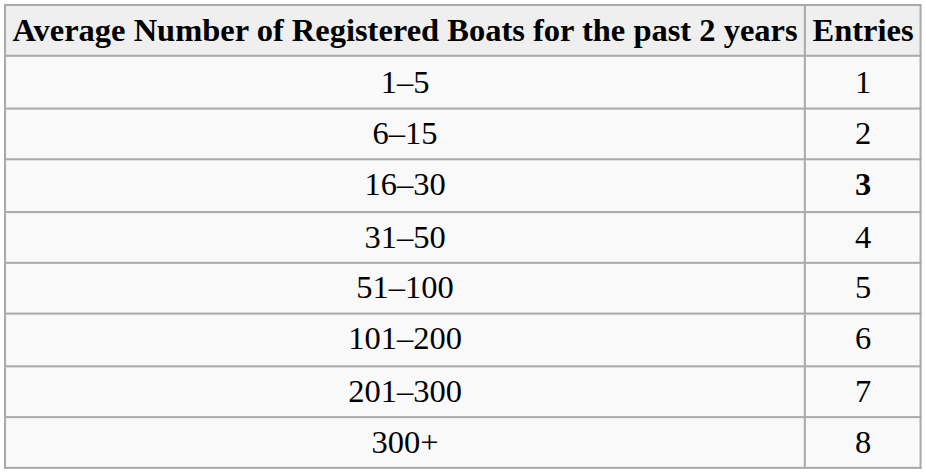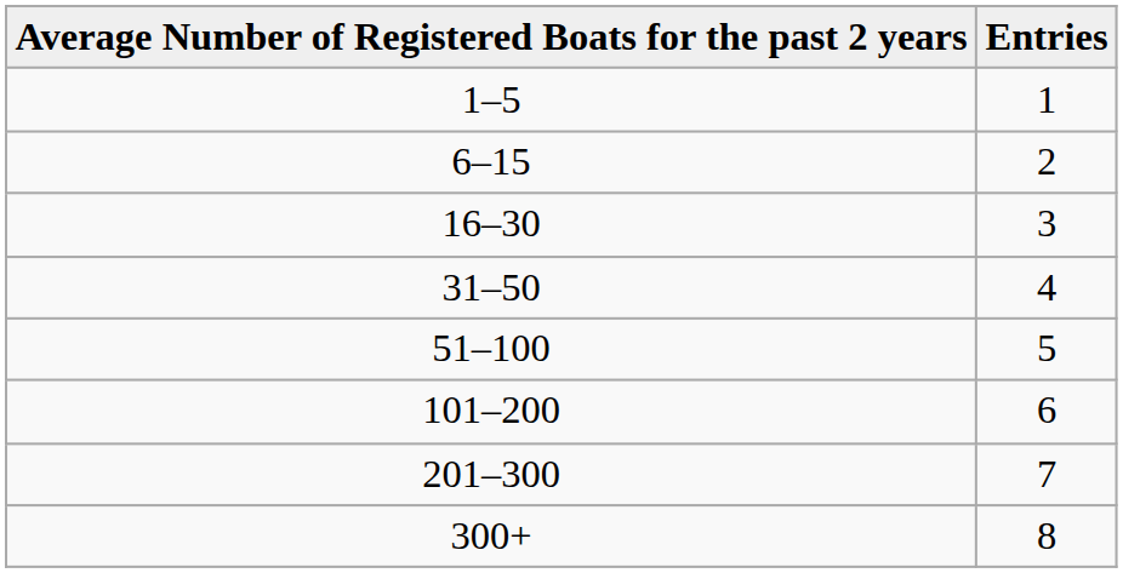16–30 | Entries: bold -> normal
